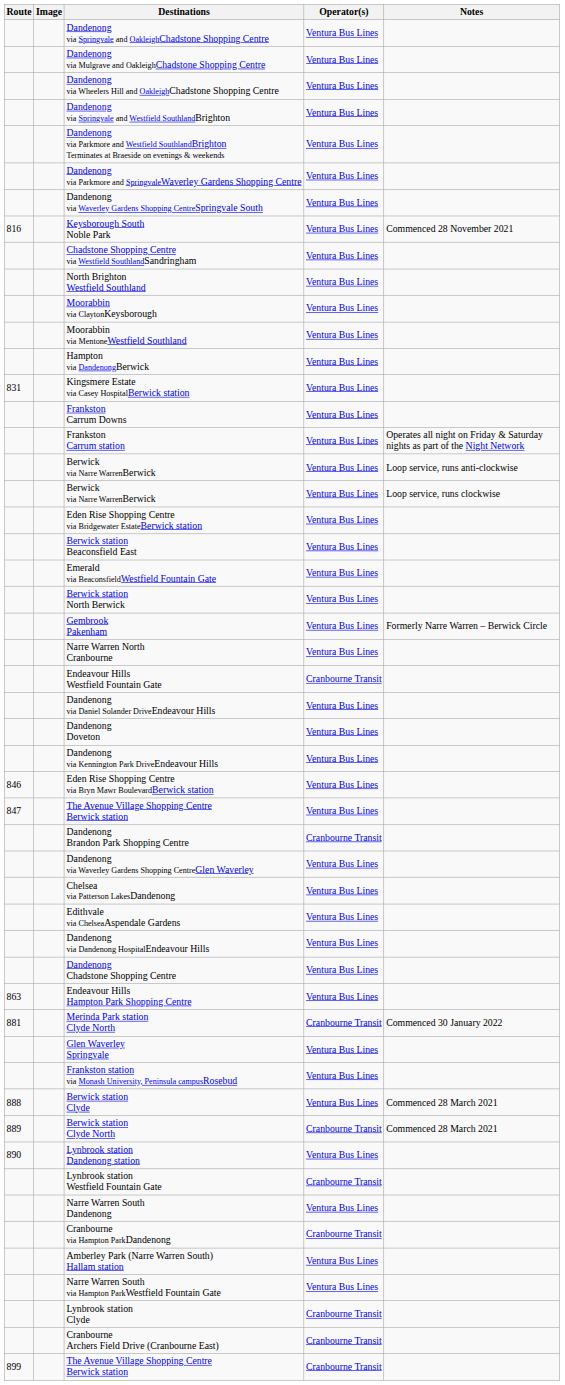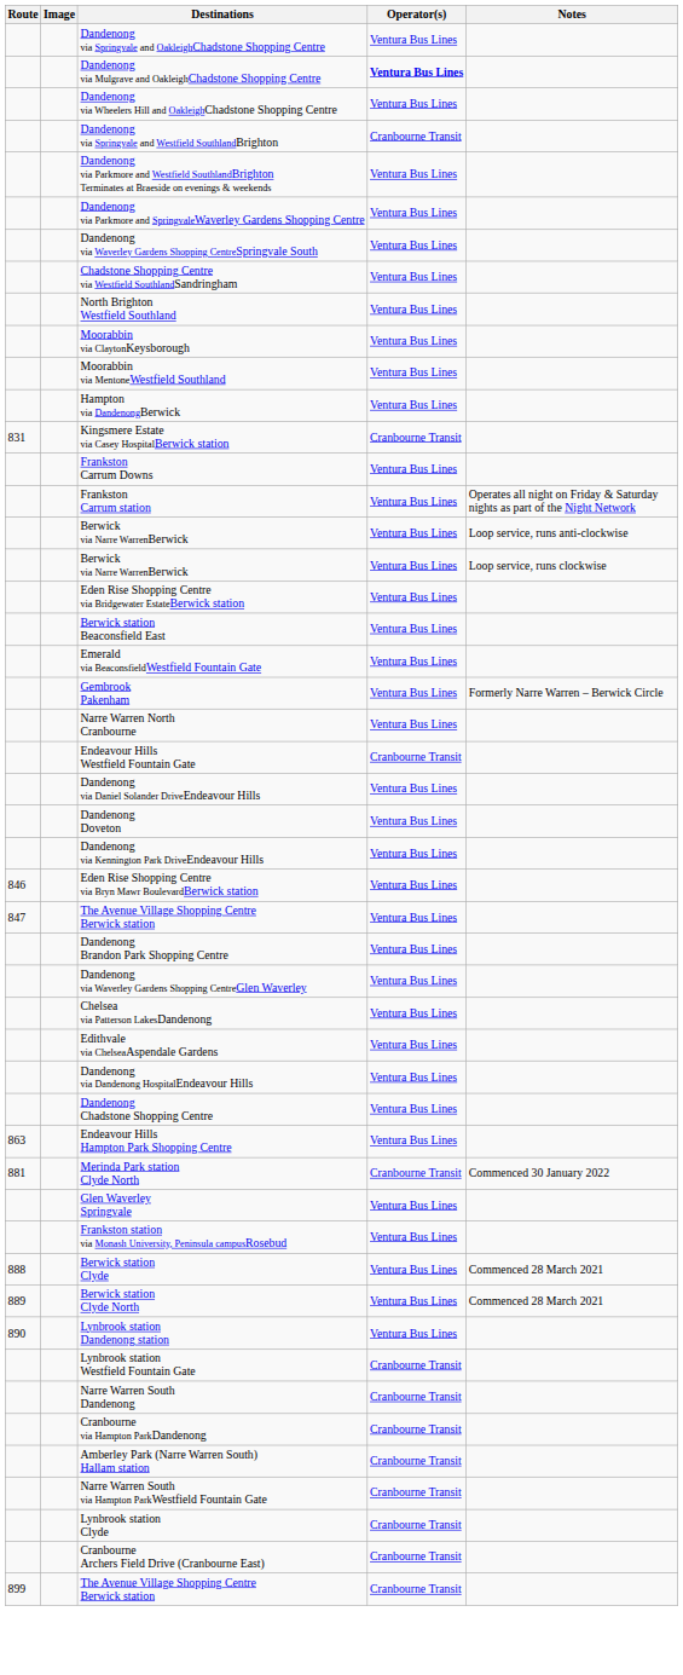Dandenong via Mulgrave and OakleighChadstone Shopping Centre | Operator(s): normal -> bold
Dandenong via Springvale and Westfield SouthlandBrighton | Operator(s): Ventura Bus Lines -> Cranbourne Transit
- row: 816 | Keysborough South Noble Park | Ventura Bus Lines | Commenced 28 November 2021
Kingsmere Estate via Casey HospitalBerwick station | Operator(s): Ventura Bus Lines -> Cranbourne Transit
- row: Berwick station North Berwick | Ventura Bus Lines
Dandenong Brandon Park Shopping Centre | Operator(s): Cranbourne Transit -> Ventura Bus Lines
Berwick station Clyde North | Operator(s): Cranbourne Transit -> Ventura Bus Lines
Narre Warren South Dandenong | Operator(s): Ventura Bus Lines -> Cranbourne Transit
Amberley Park (Narre Warren South) Hallam station | Operator(s): Ventura Bus Lines -> Cranbourne Transit
Narre Warren South via Hampton ParkWestfield Fountain Gate | Operator(s): Ventura Bus Lines -> Cranbourne Transit
